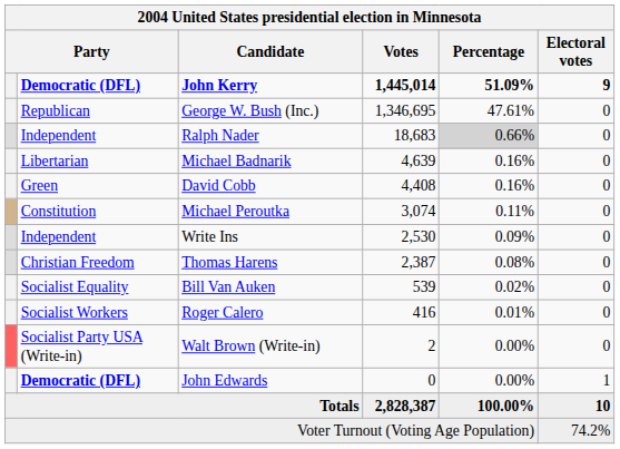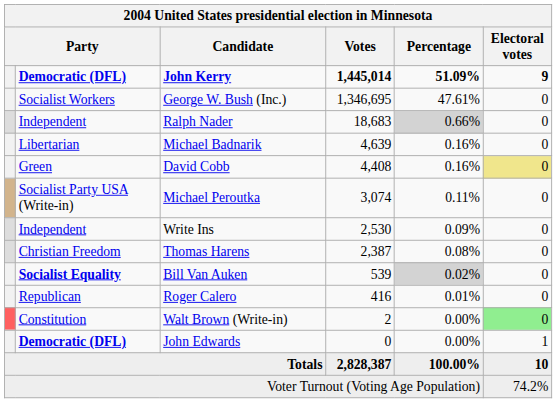George W. Bush (Inc.) | column 2: Republican -> Socialist Workers
David Cobb | Electoral votes: no background -> khaki background
Michael Peroutka | column 2: Constitution -> Socialist Party USA (Write-in)
Bill Van Auken | column 2: normal -> bold
Bill Van Auken | Percentage: no background -> lightgrey background
Roger Calero | column 2: Socialist Workers -> Republican
Walt Brown (Write-in) | column 2: Socialist Party USA (Write-in) -> Constitution
Walt Brown (Write-in) | Electoral votes: no background -> lightgreen background
